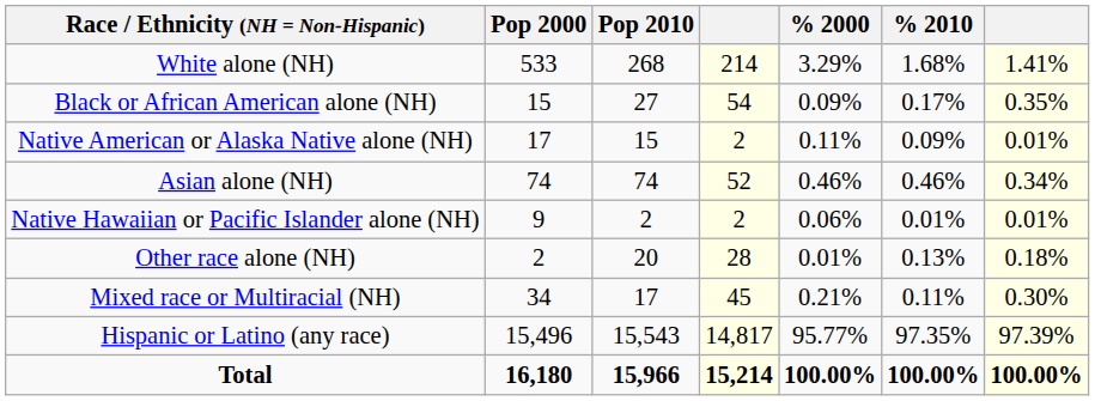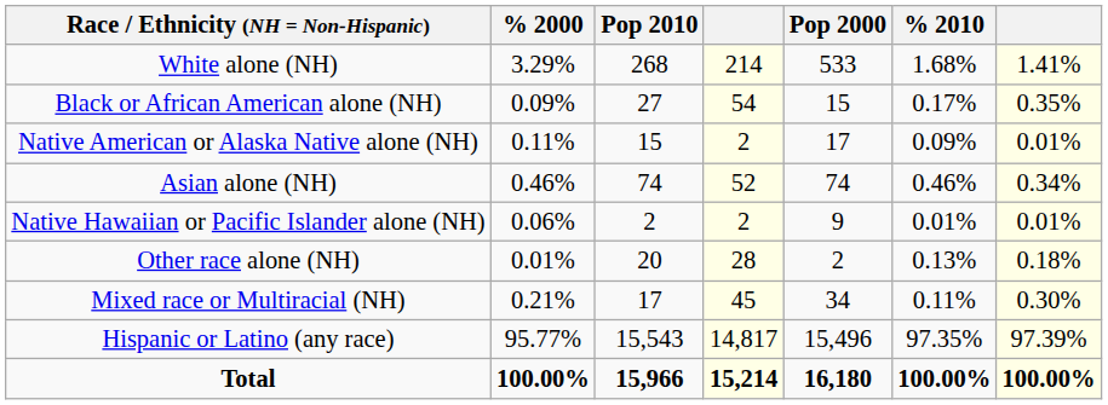columns swapped: Pop 2000 <-> % 2000
